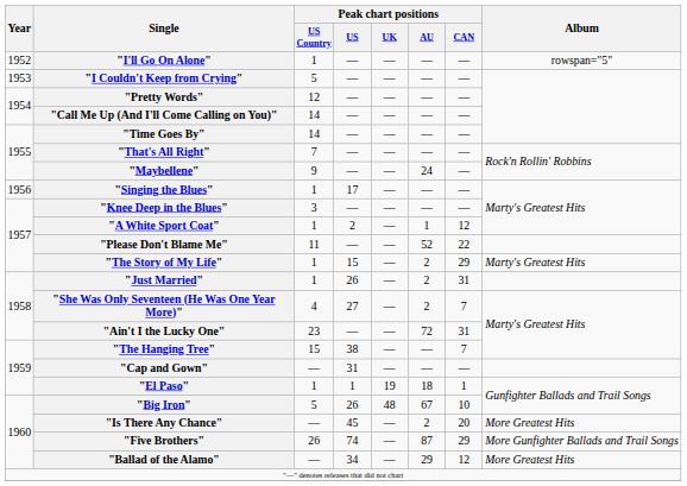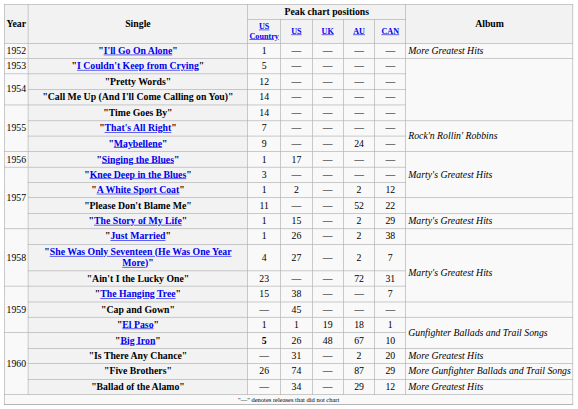"I'll Go On Alone" | Album: rowspan="5" -> More Greatest Hits
"A White Sport Coat" | Peak chart positions / AU: 1 -> 2
"Just Married" | Peak chart positions / CAN: 31 -> 38
"Cap and Gown" | Peak chart positions / US: 31 -> 45
"Big Iron" | Peak chart positions / US Country: normal -> bold
"Is There Any Chance" | Peak chart positions / US: 45 -> 31
